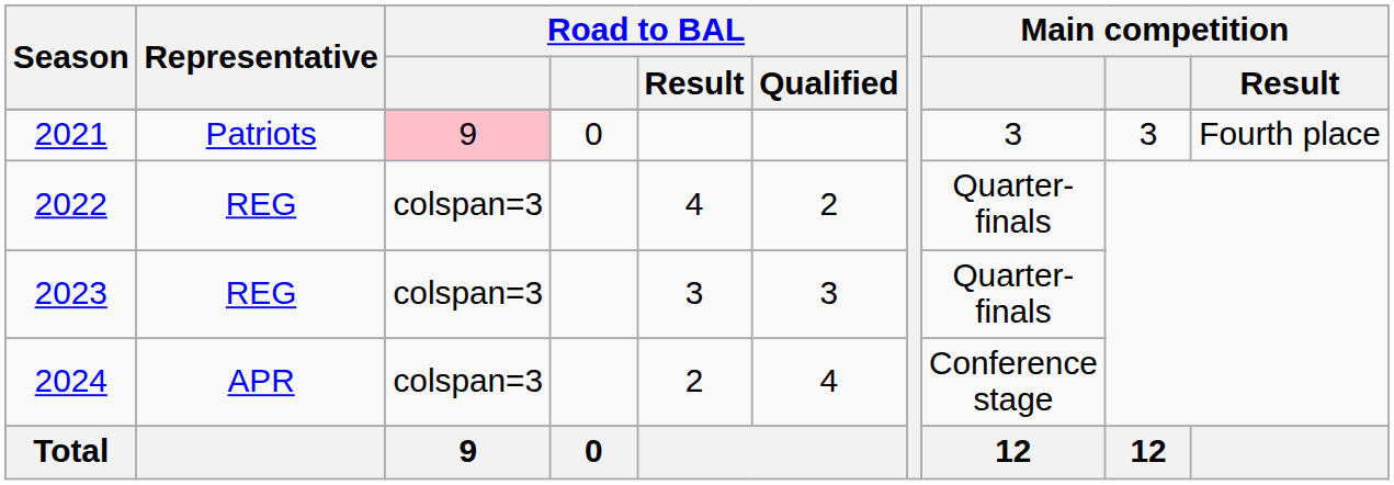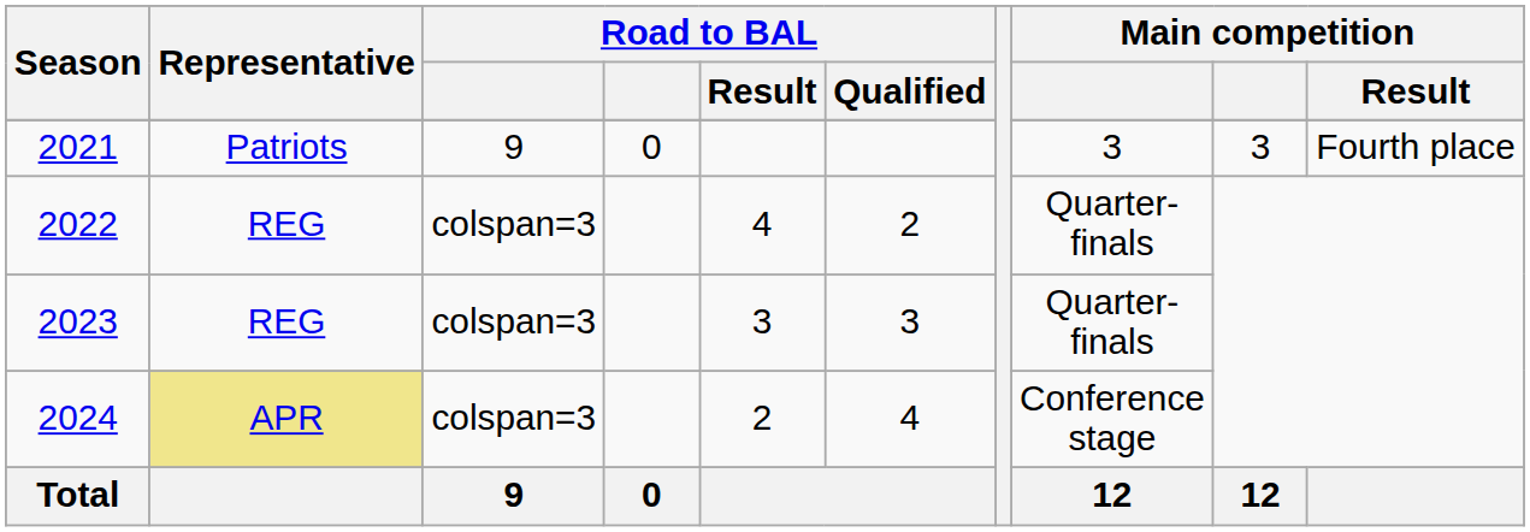2021 | column 3: pink background -> no background
2024 | Representative: no background -> khaki background
